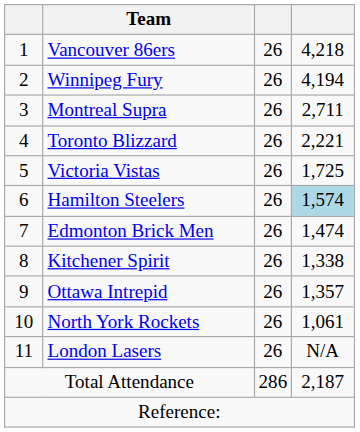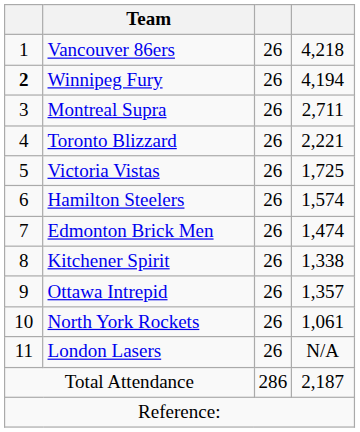Winnipeg Fury | column 1: normal -> bold
Hamilton Steelers | column 4: lightblue background -> no background
